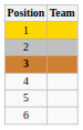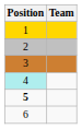3 | Position: bold -> normal
4 | Position: no background -> paleturquoise background
5 | Position: normal -> bold
